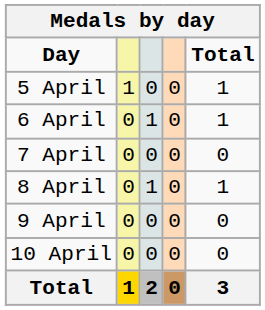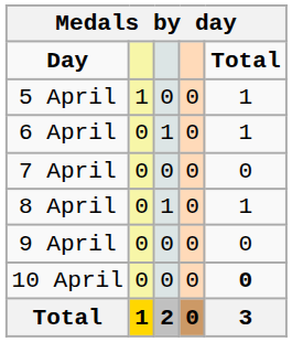10 April | Total: normal -> bold
